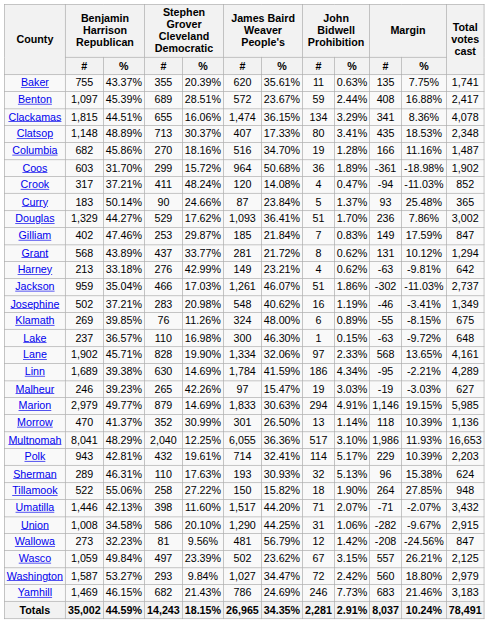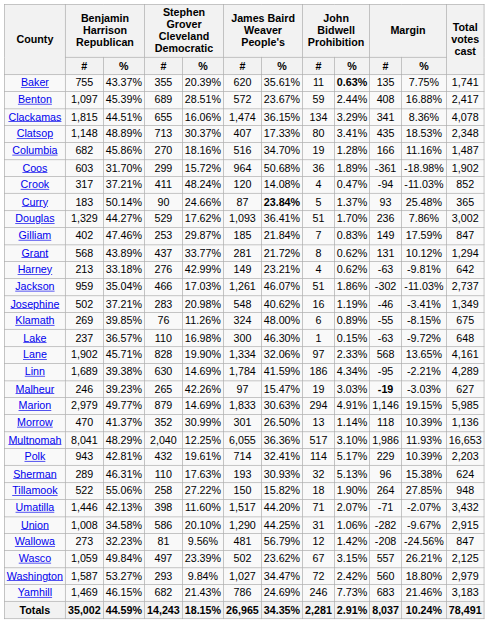Baker | John Bidwell Prohibition / %: normal -> bold
Curry | James Baird Weaver People's / %: normal -> bold
Malheur | Margin / #: normal -> bold
